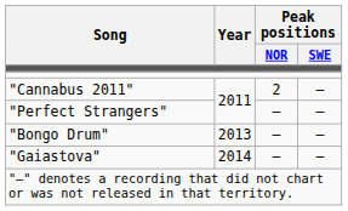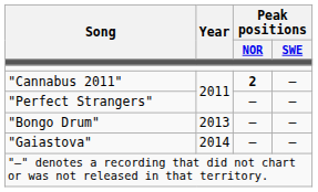"Cannabus 2011" | Peak positions / NOR: normal -> bold
